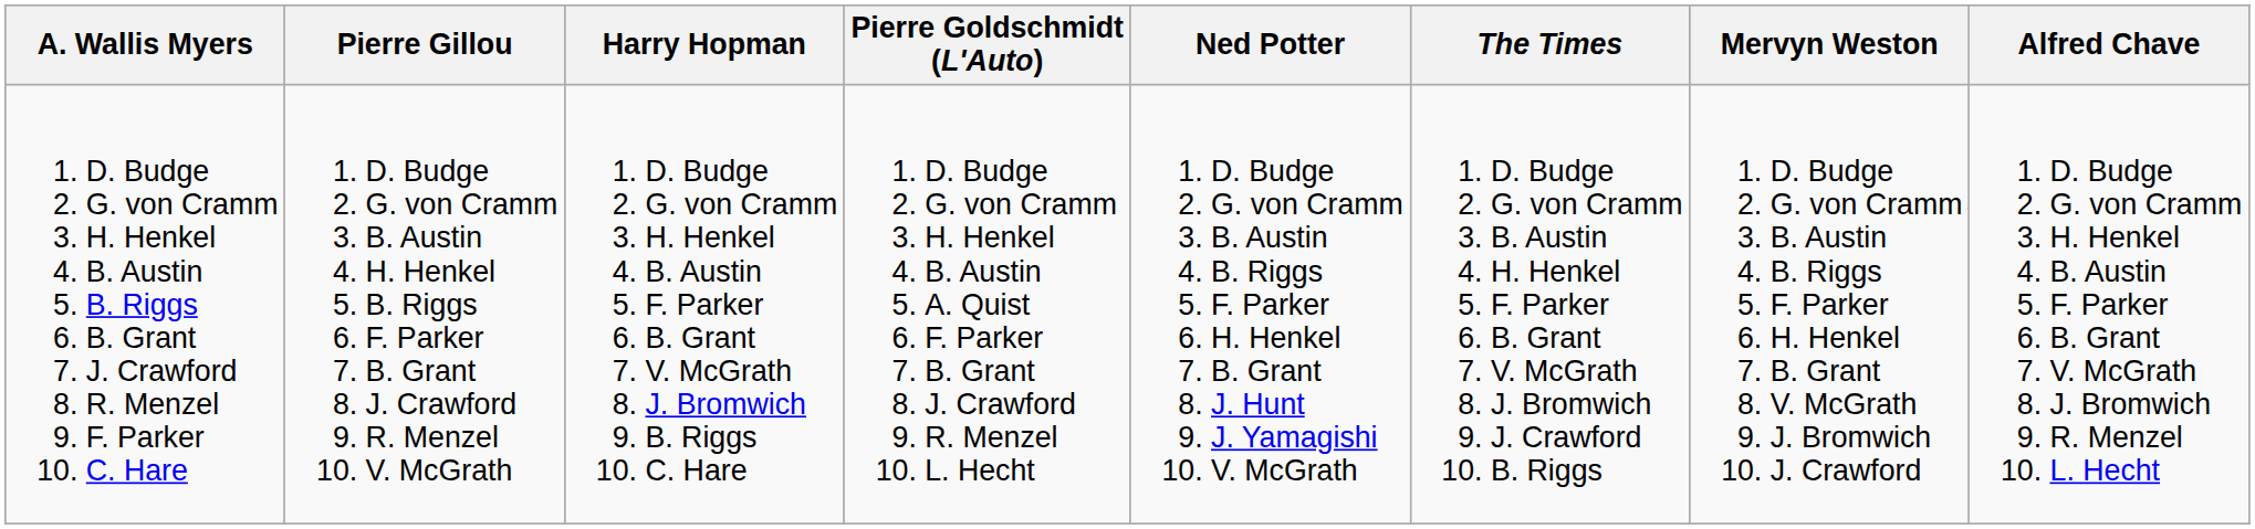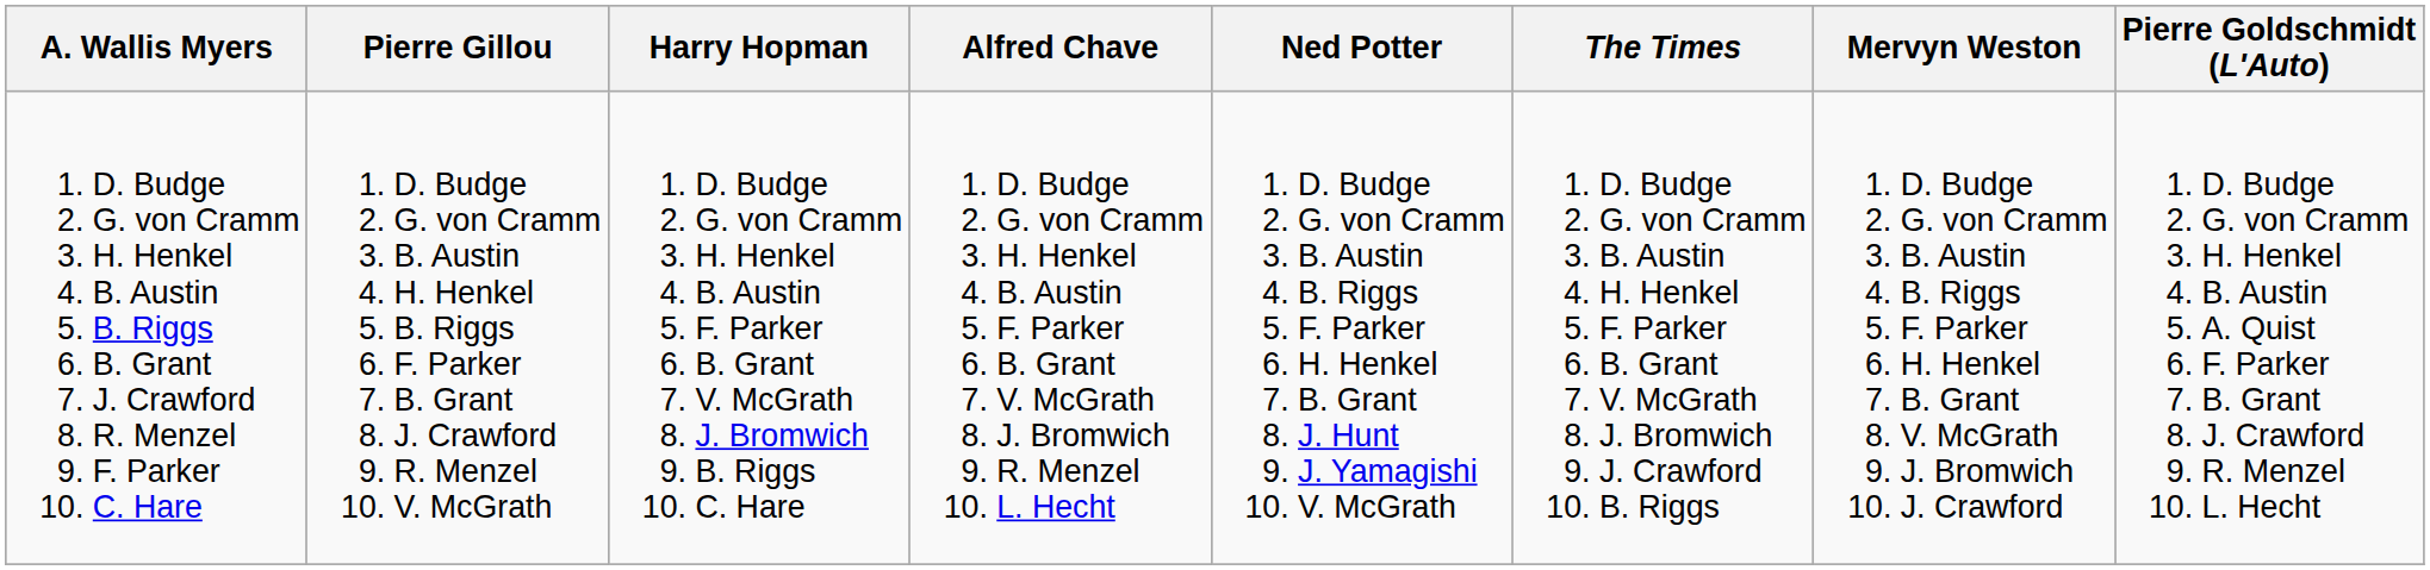columns swapped: Alfred Chave <-> Pierre Goldschmidt (L'Auto)
